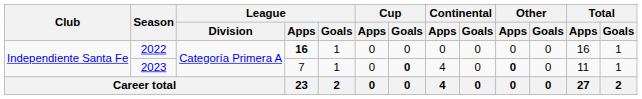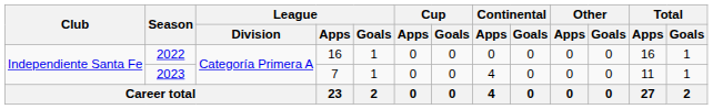2022 | League / Apps: bold -> normal
2023 | Cup / Goals: bold -> normal
2023 | Other / Apps: bold -> normal
